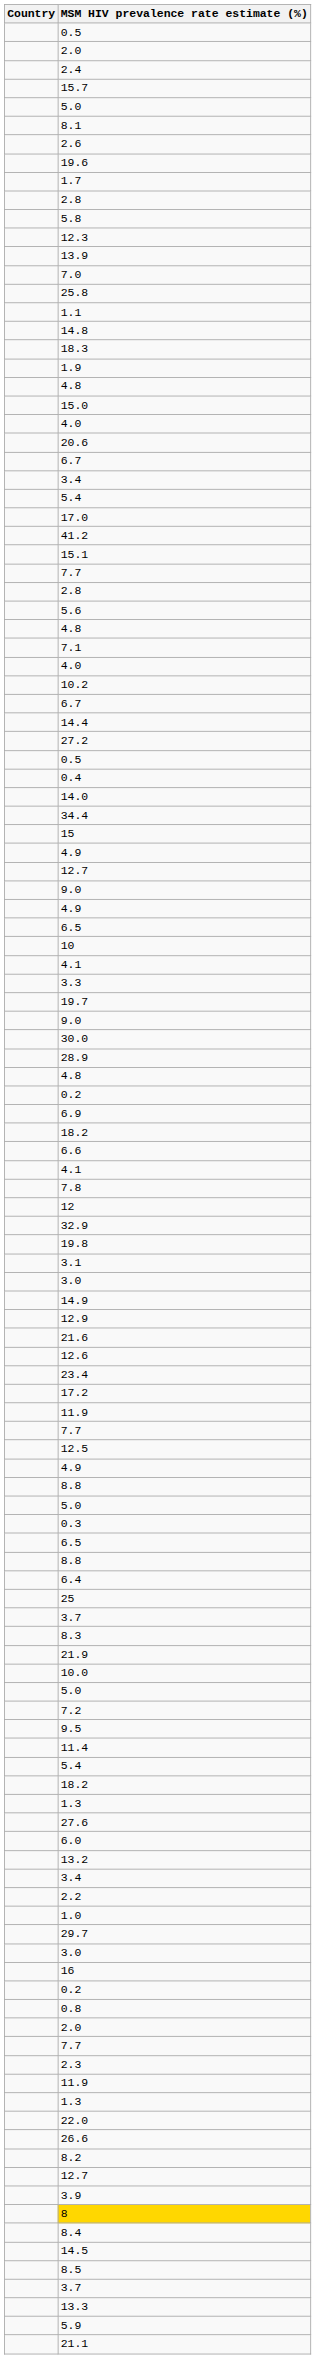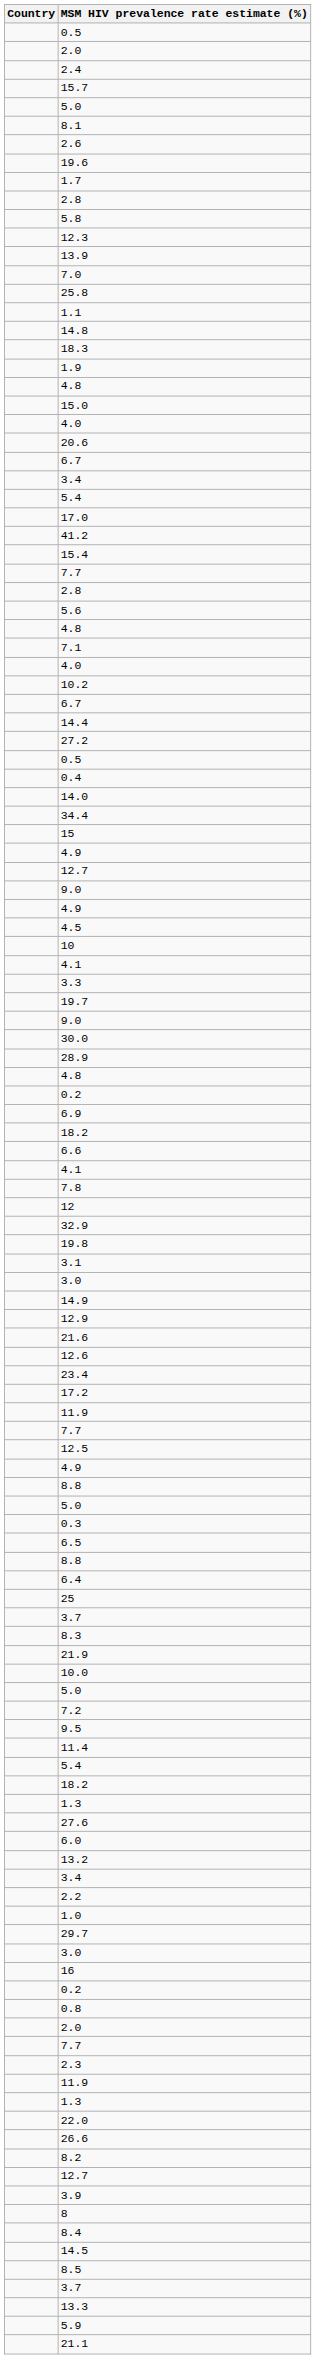row 30 | MSM HIV prevalence rate estimate (%): 15.1 -> 15.4
row 50 | MSM HIV prevalence rate estimate (%): 6.5 -> 4.5
row 119 | MSM HIV prevalence rate estimate (%): gold background -> no background
